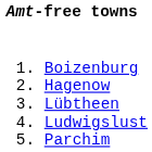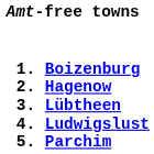row 2 | column 1: normal -> bold
